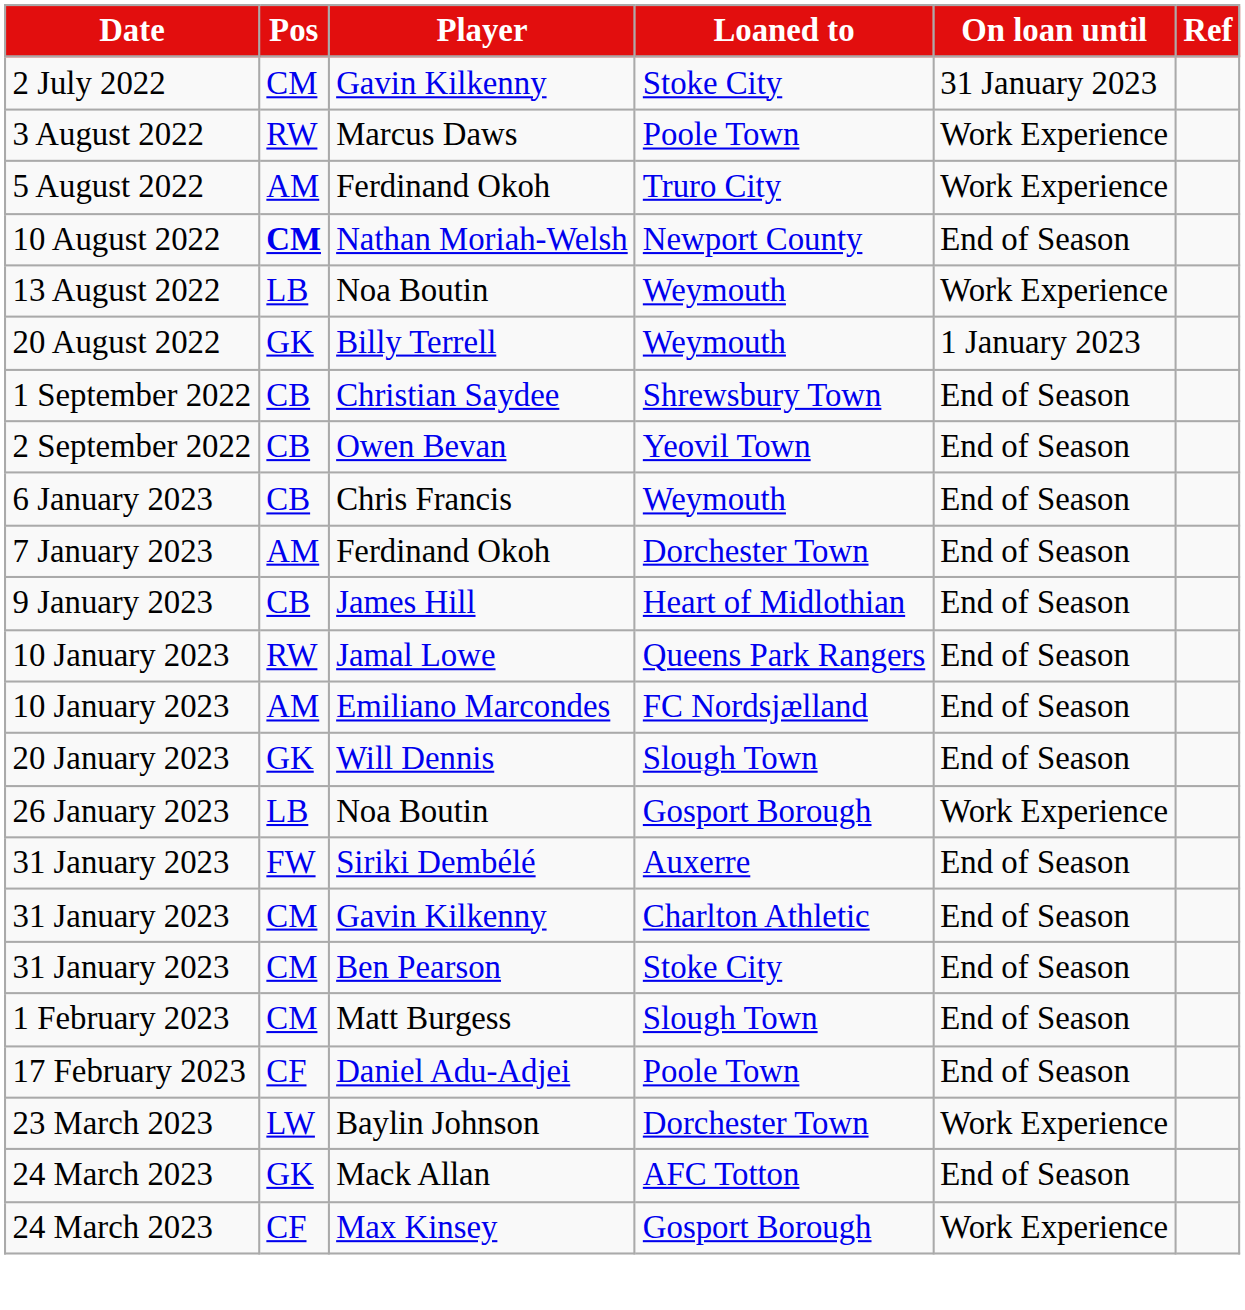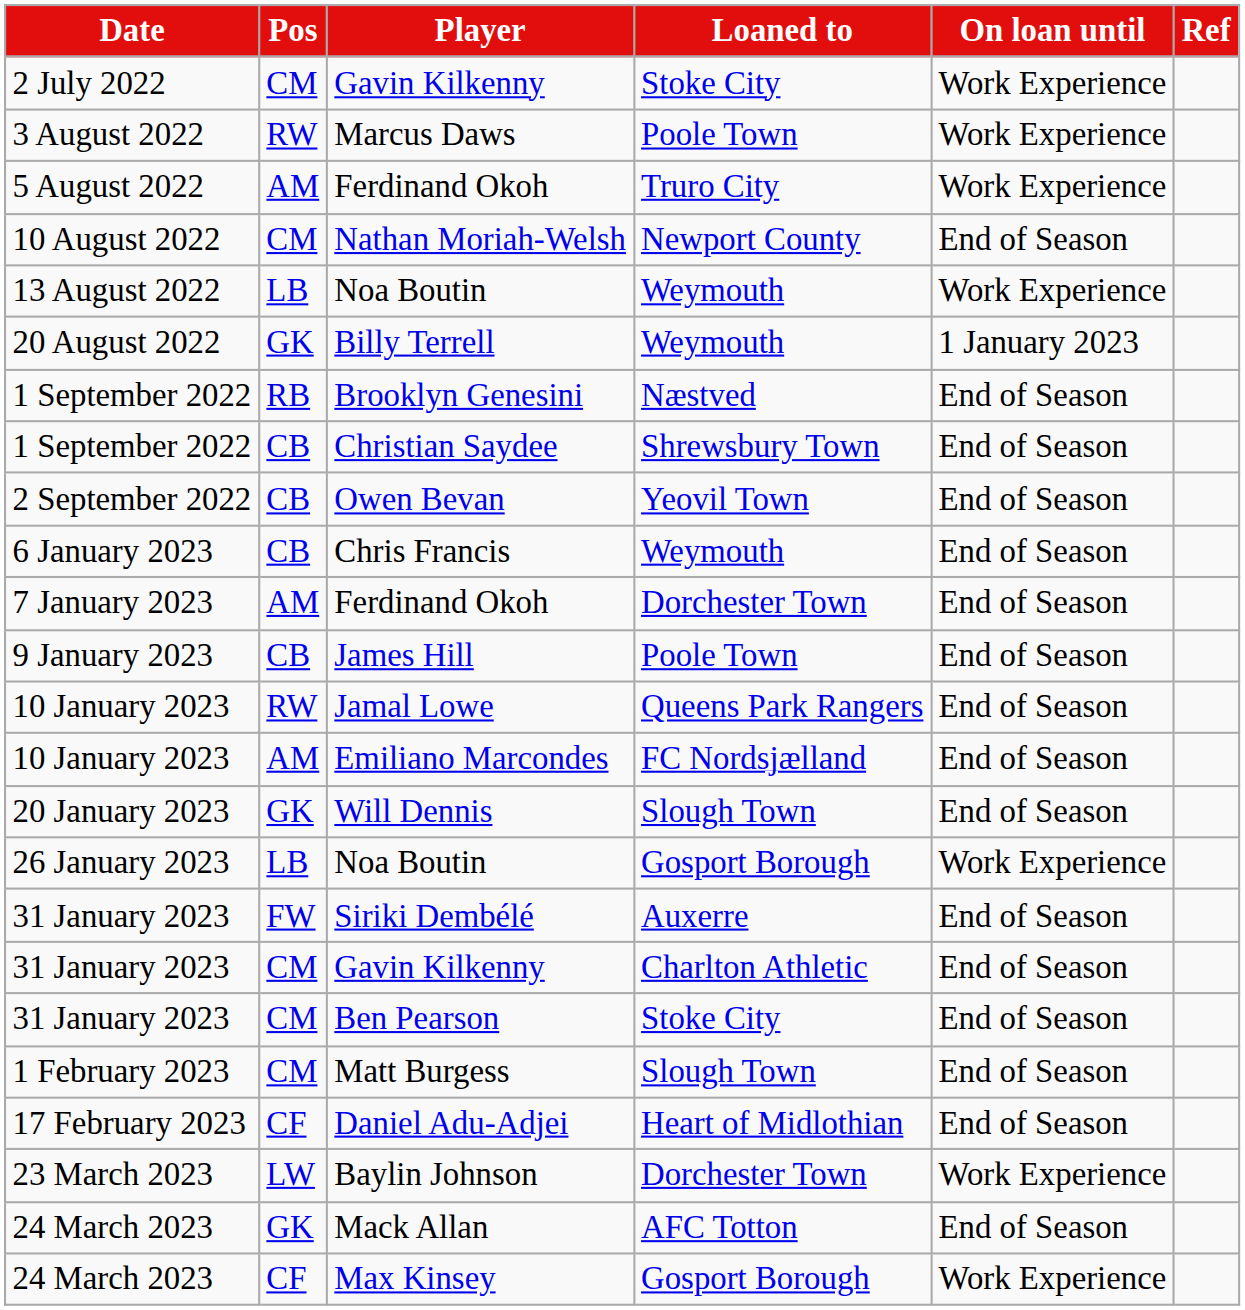2 July 2022 / Gavin Kilkenny | On loan until: 31 January 2023 -> Work Experience
Nathan Moriah-Welsh | Pos: bold -> normal
+ row: 1 September 2022 | RB | Brooklyn Genesini | Næstved | End of Season
James Hill | Loaned to: Heart of Midlothian -> Poole Town
Daniel Adu-Adjei | Loaned to: Poole Town -> Heart of Midlothian
